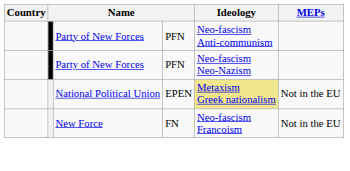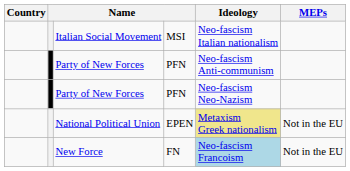+ row: Italian Social Movement | MSI | Neo-fascism Italian nationalism
New Force | Ideology: no background -> lightblue background
